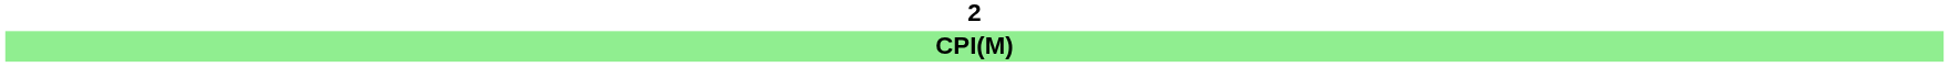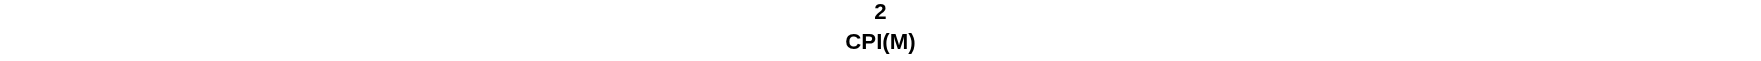row 2 | column 1: lightgreen background -> no background
